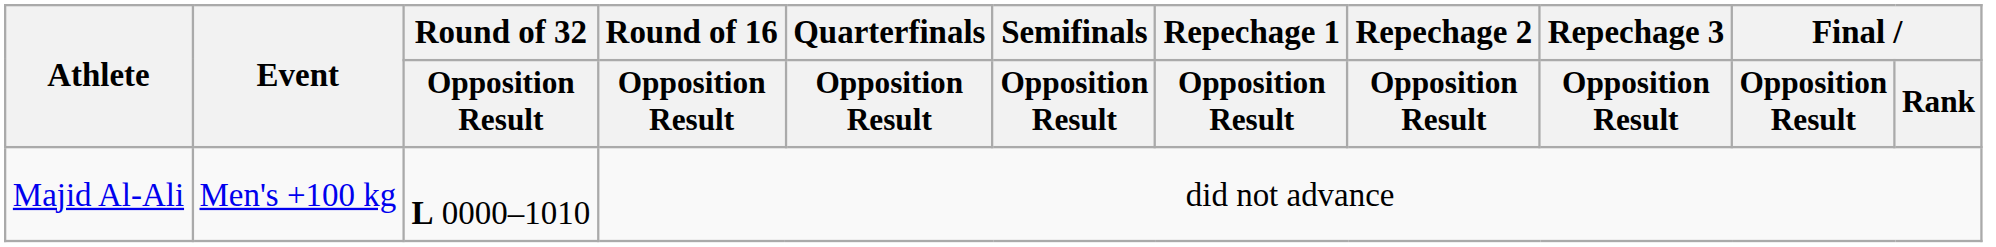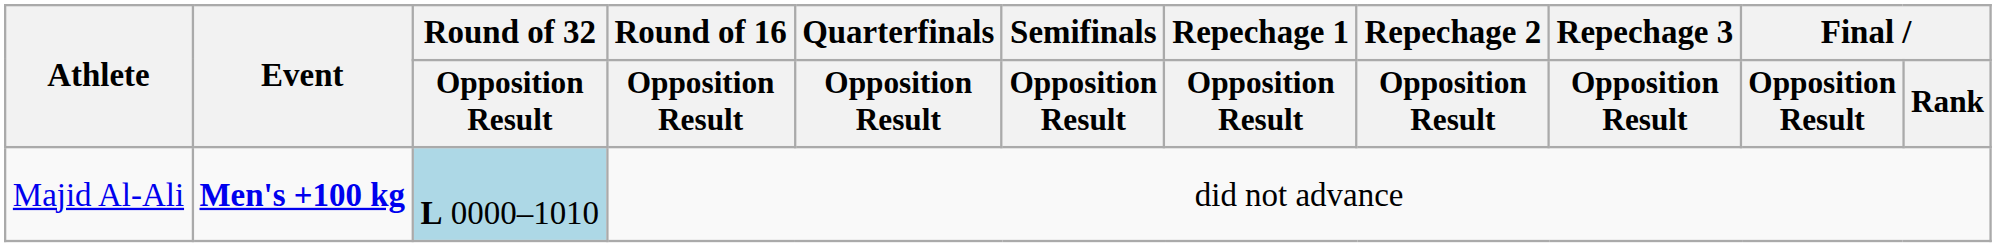Majid Al-Ali | Event: normal -> bold
Majid Al-Ali | Round of 32 / Opposition Result: no background -> lightblue background
